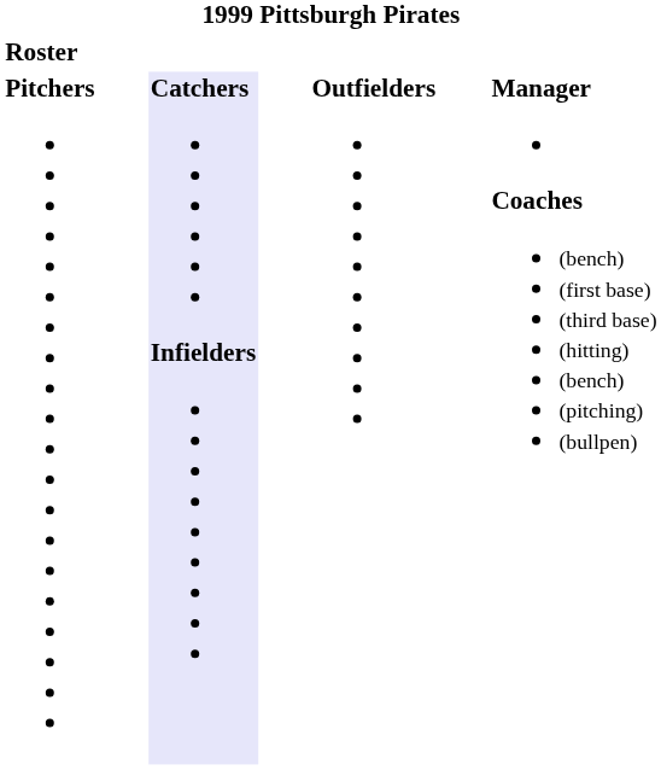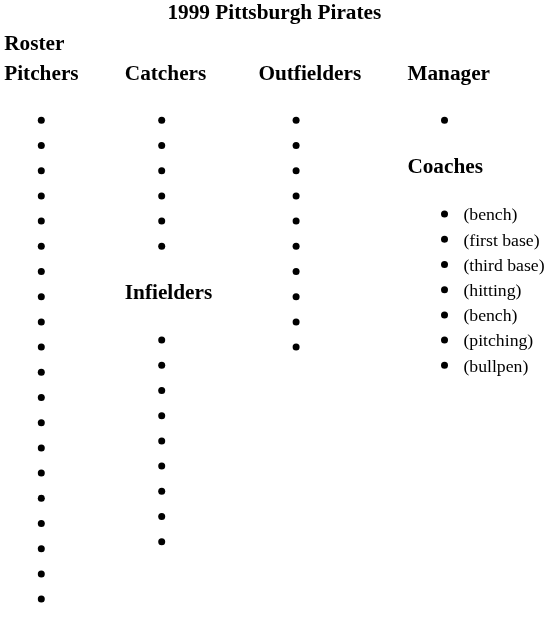Pitchers | column 2: lavender background -> no background
